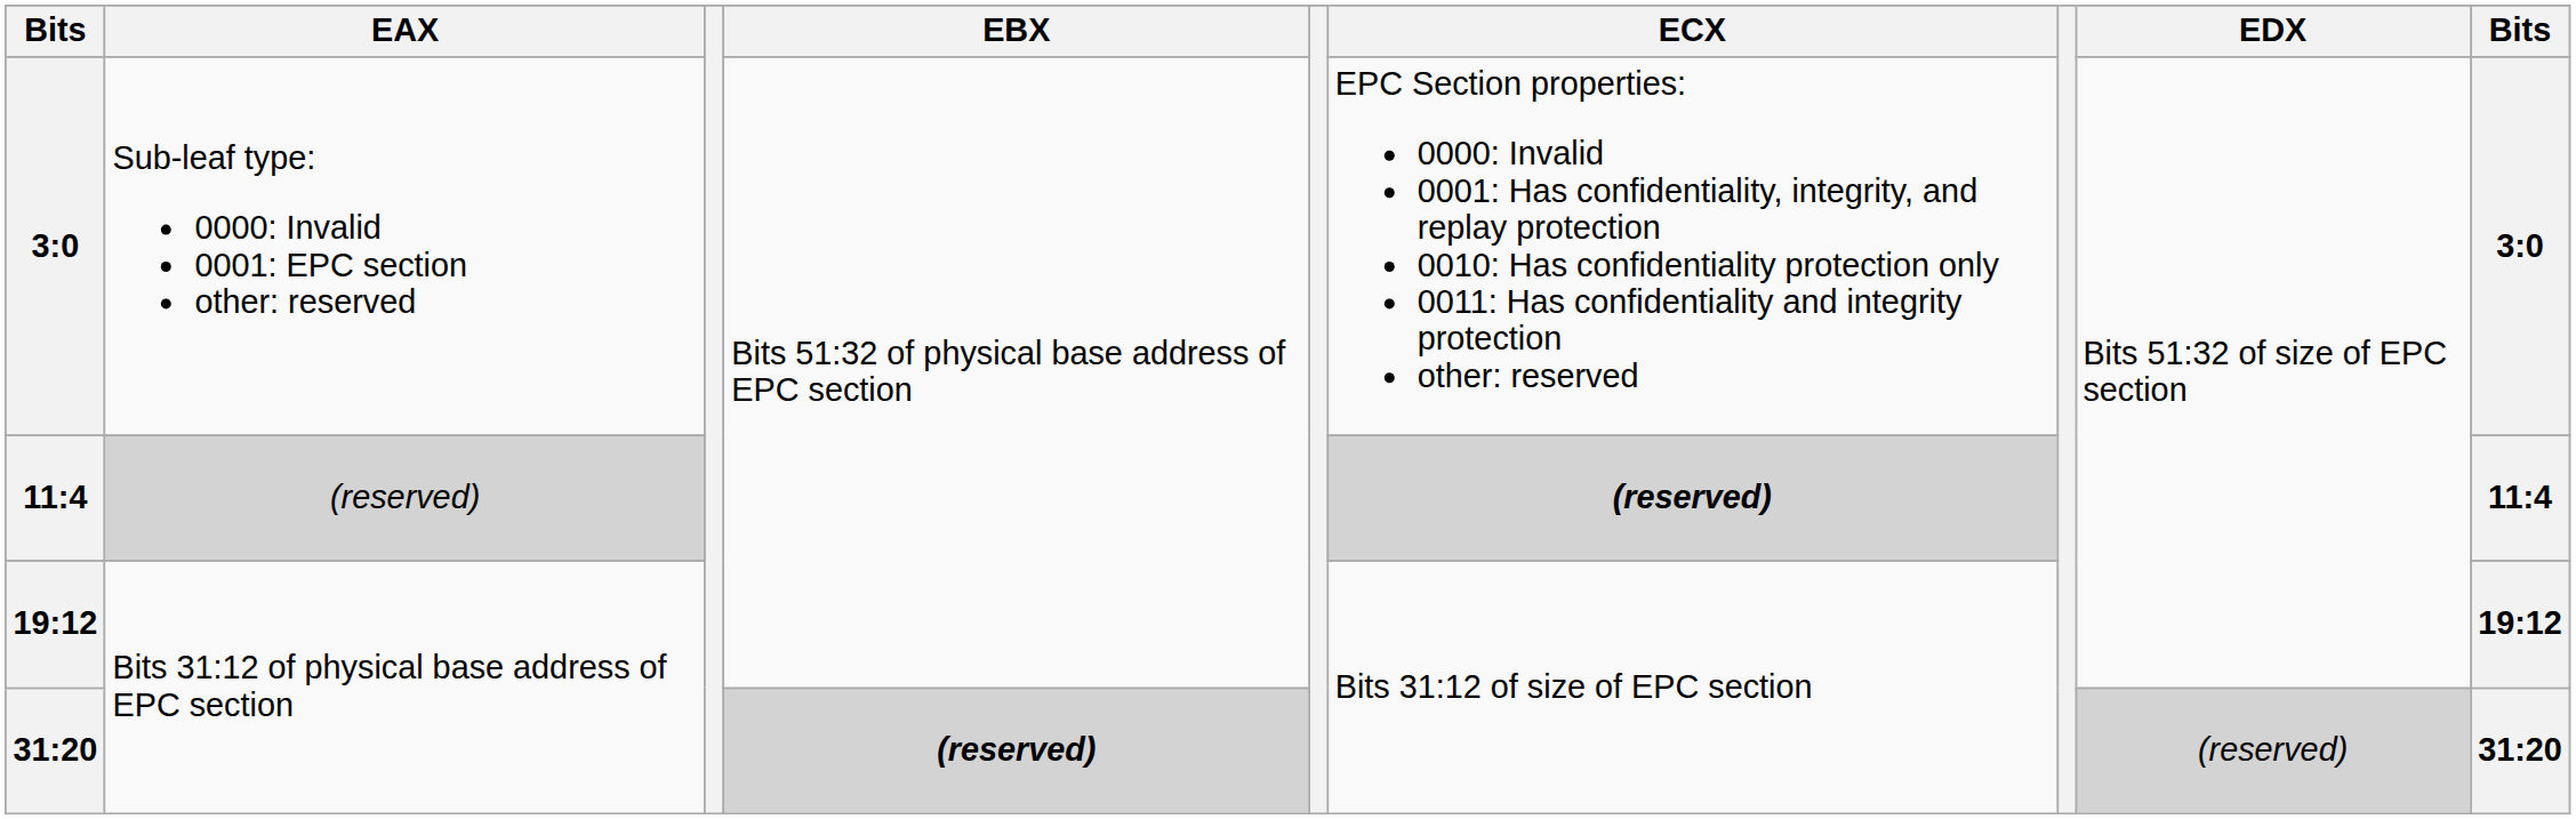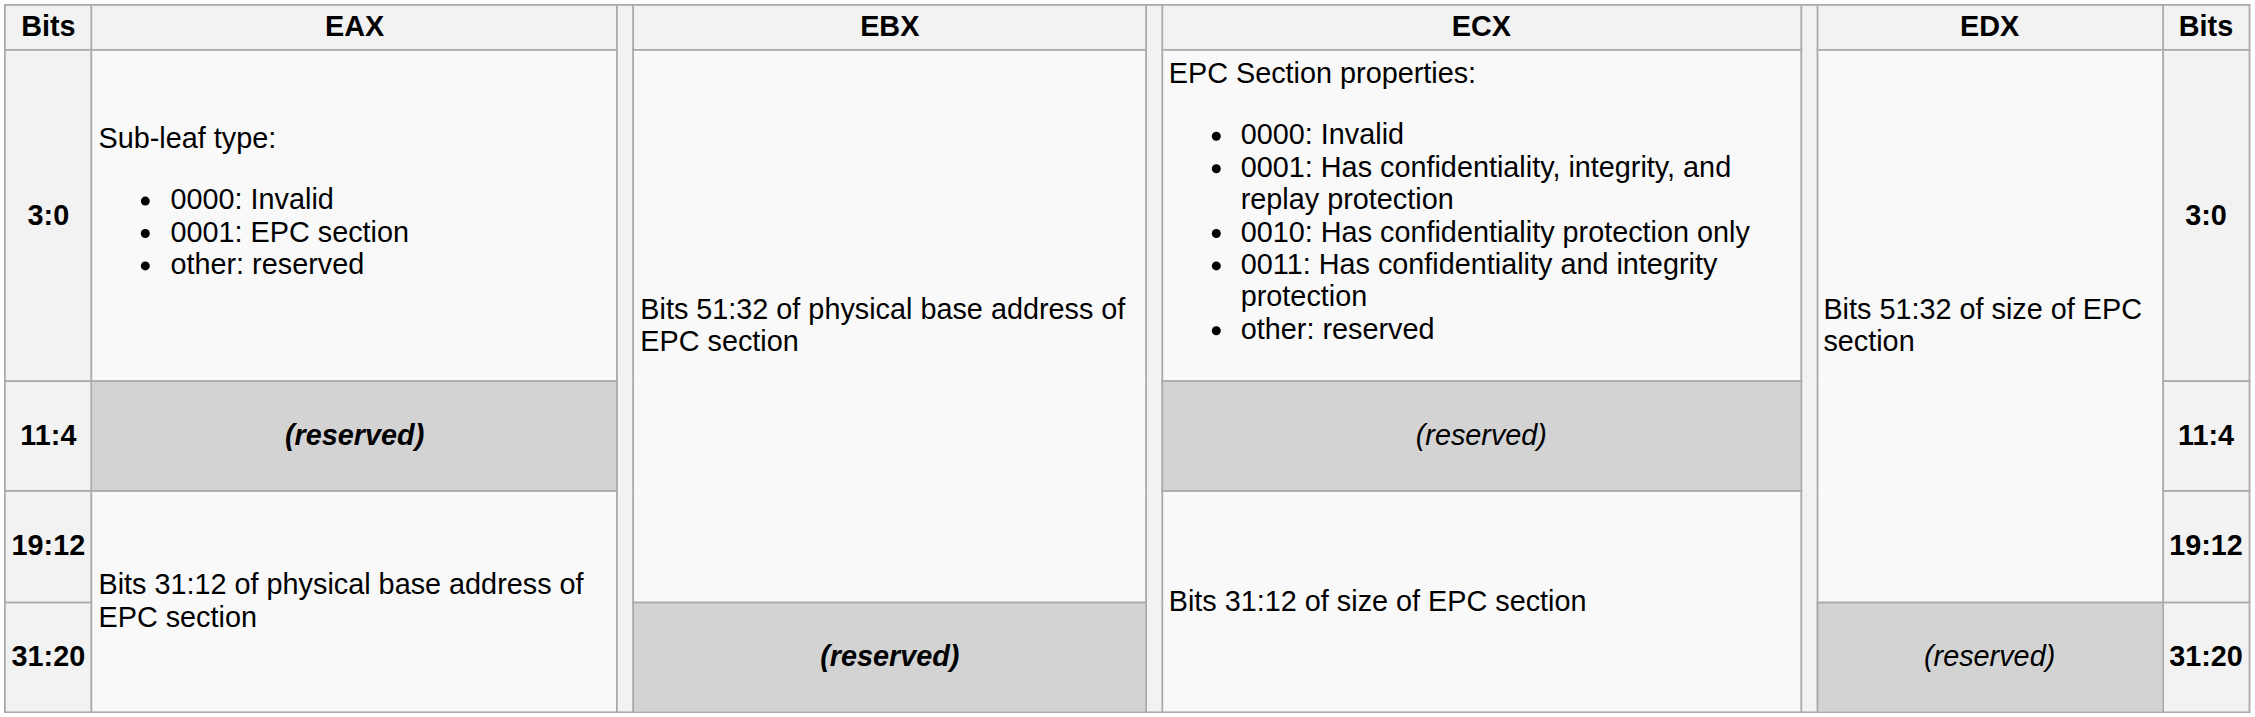row 3 | EAX: normal -> bold
row 3 | ECX: bold -> normal
